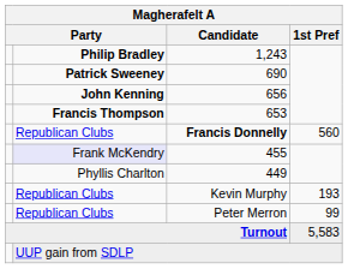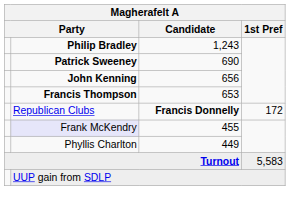Francis Donnelly | 1st Pref: 560 -> 172
- row: Republican Clubs | Kevin Murphy | 193
- row: Republican Clubs | Peter Merron | 99
